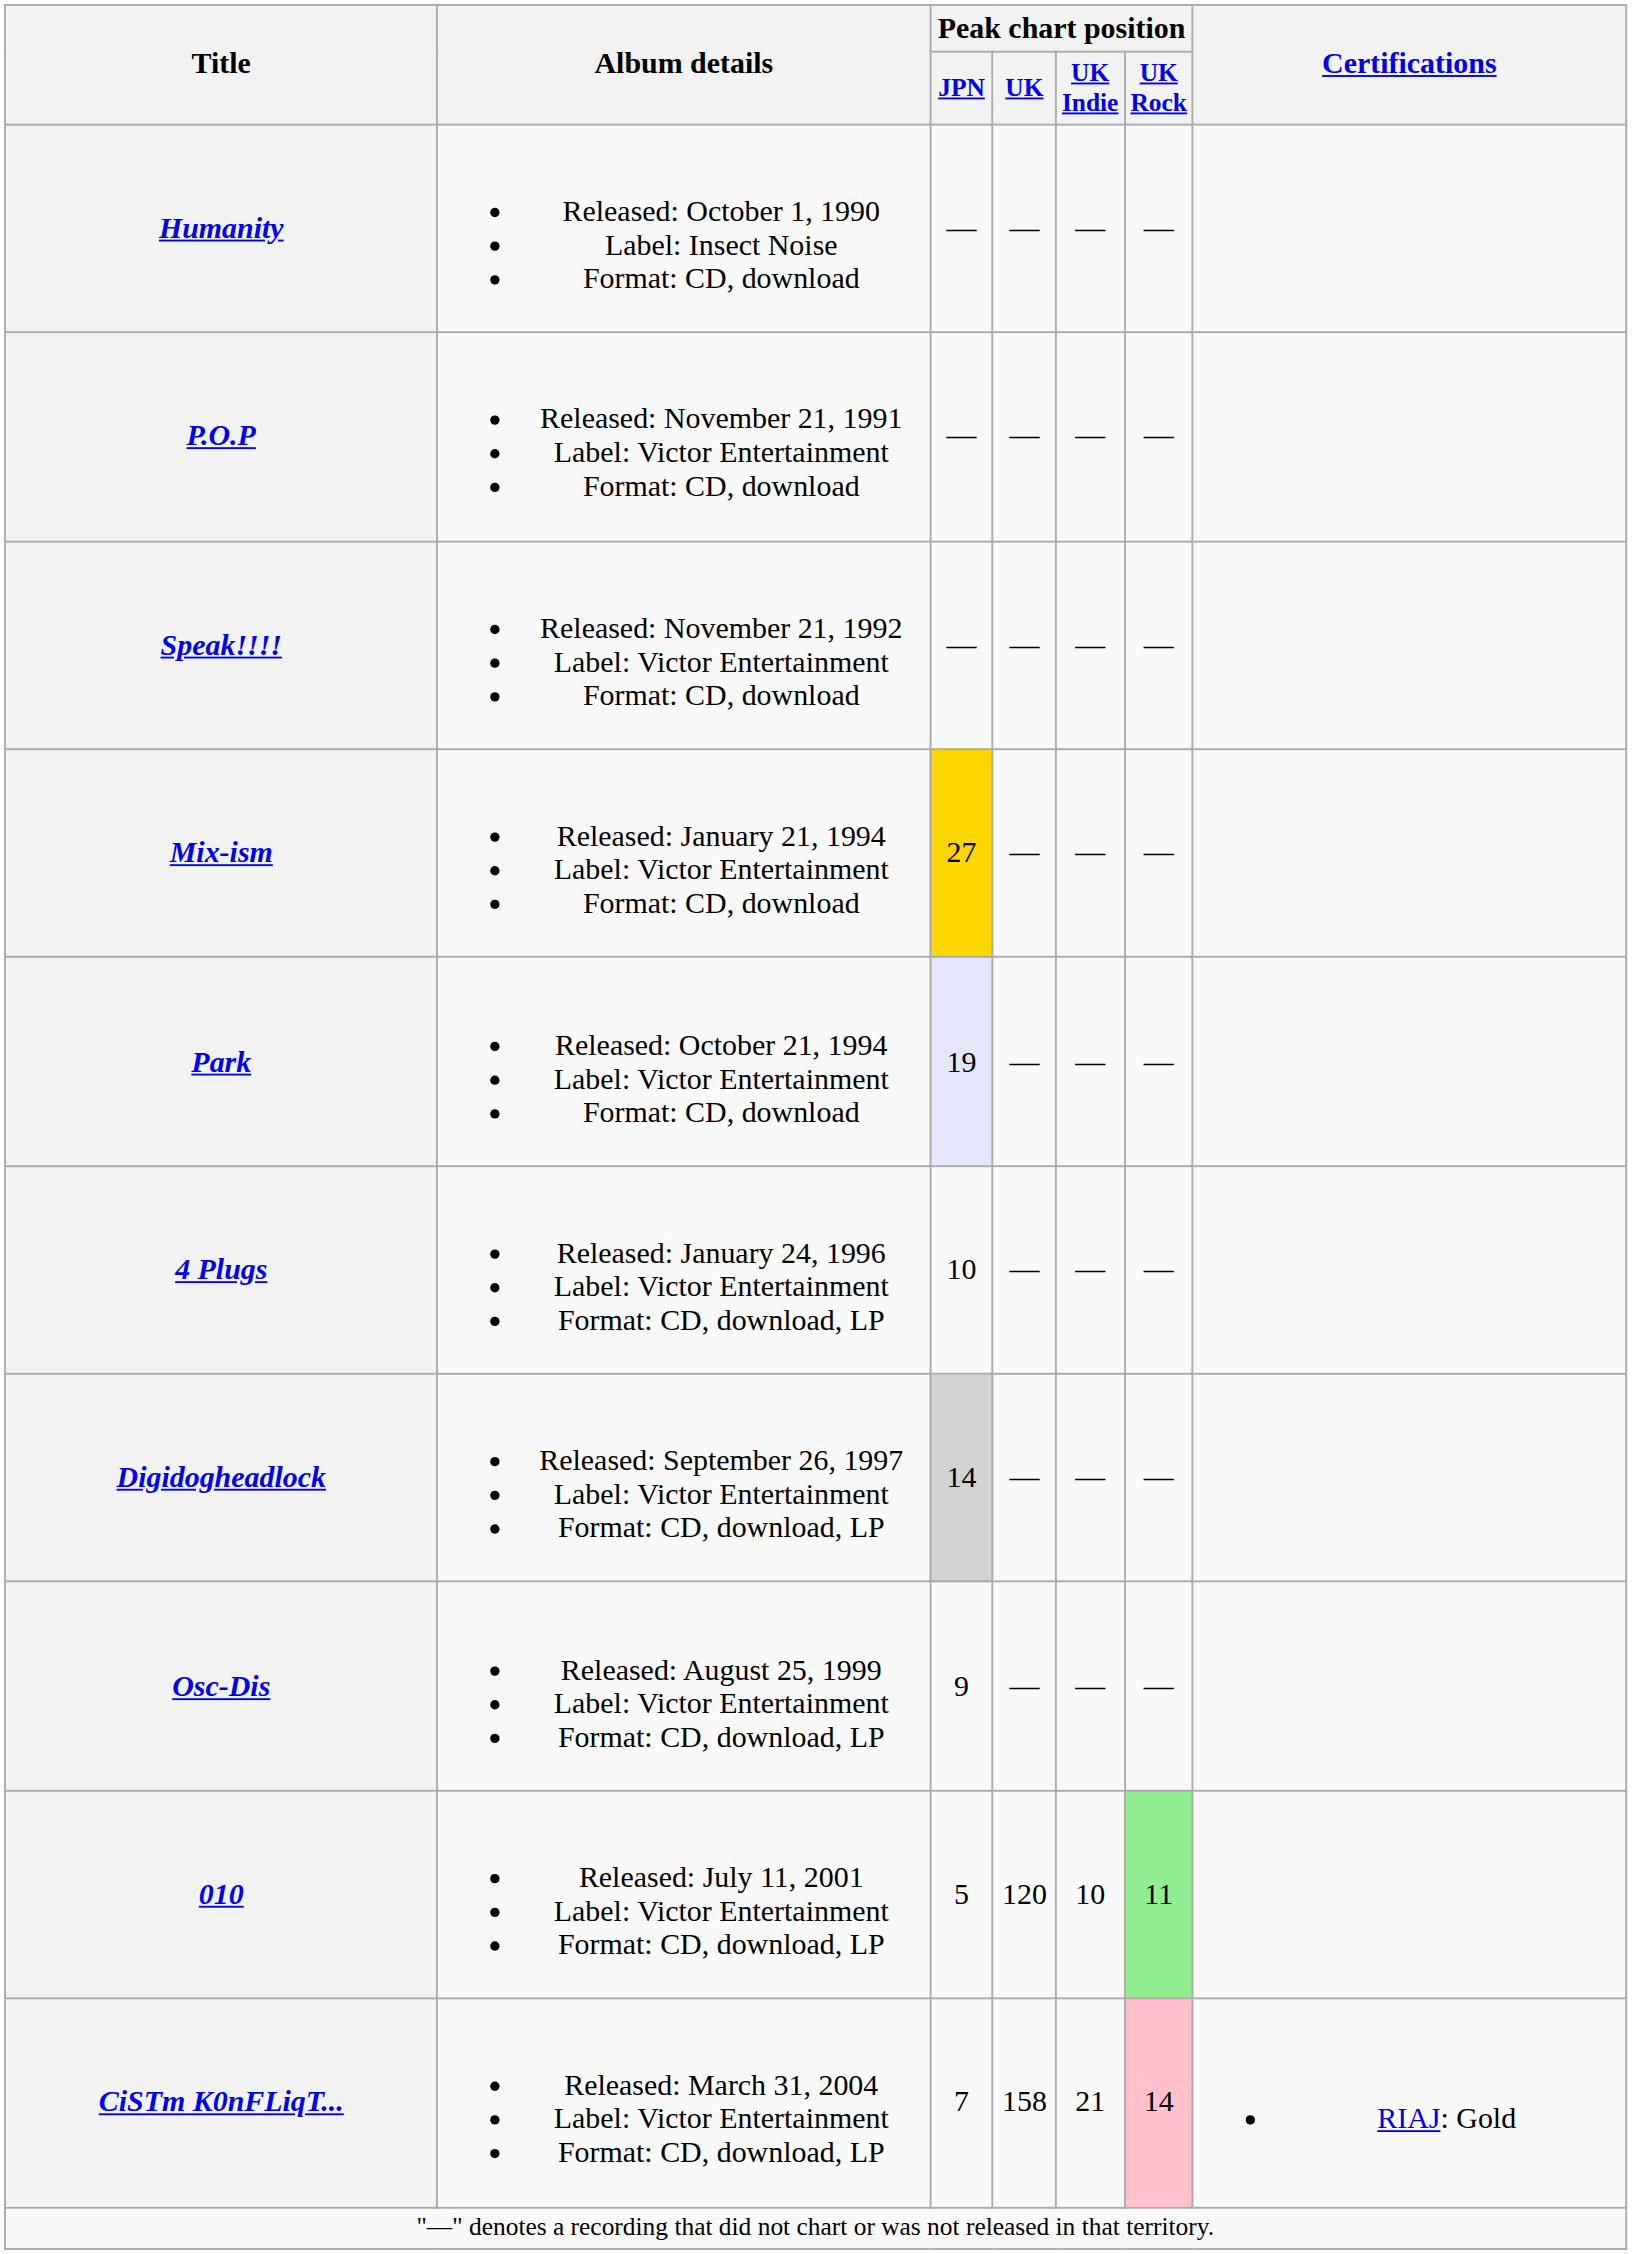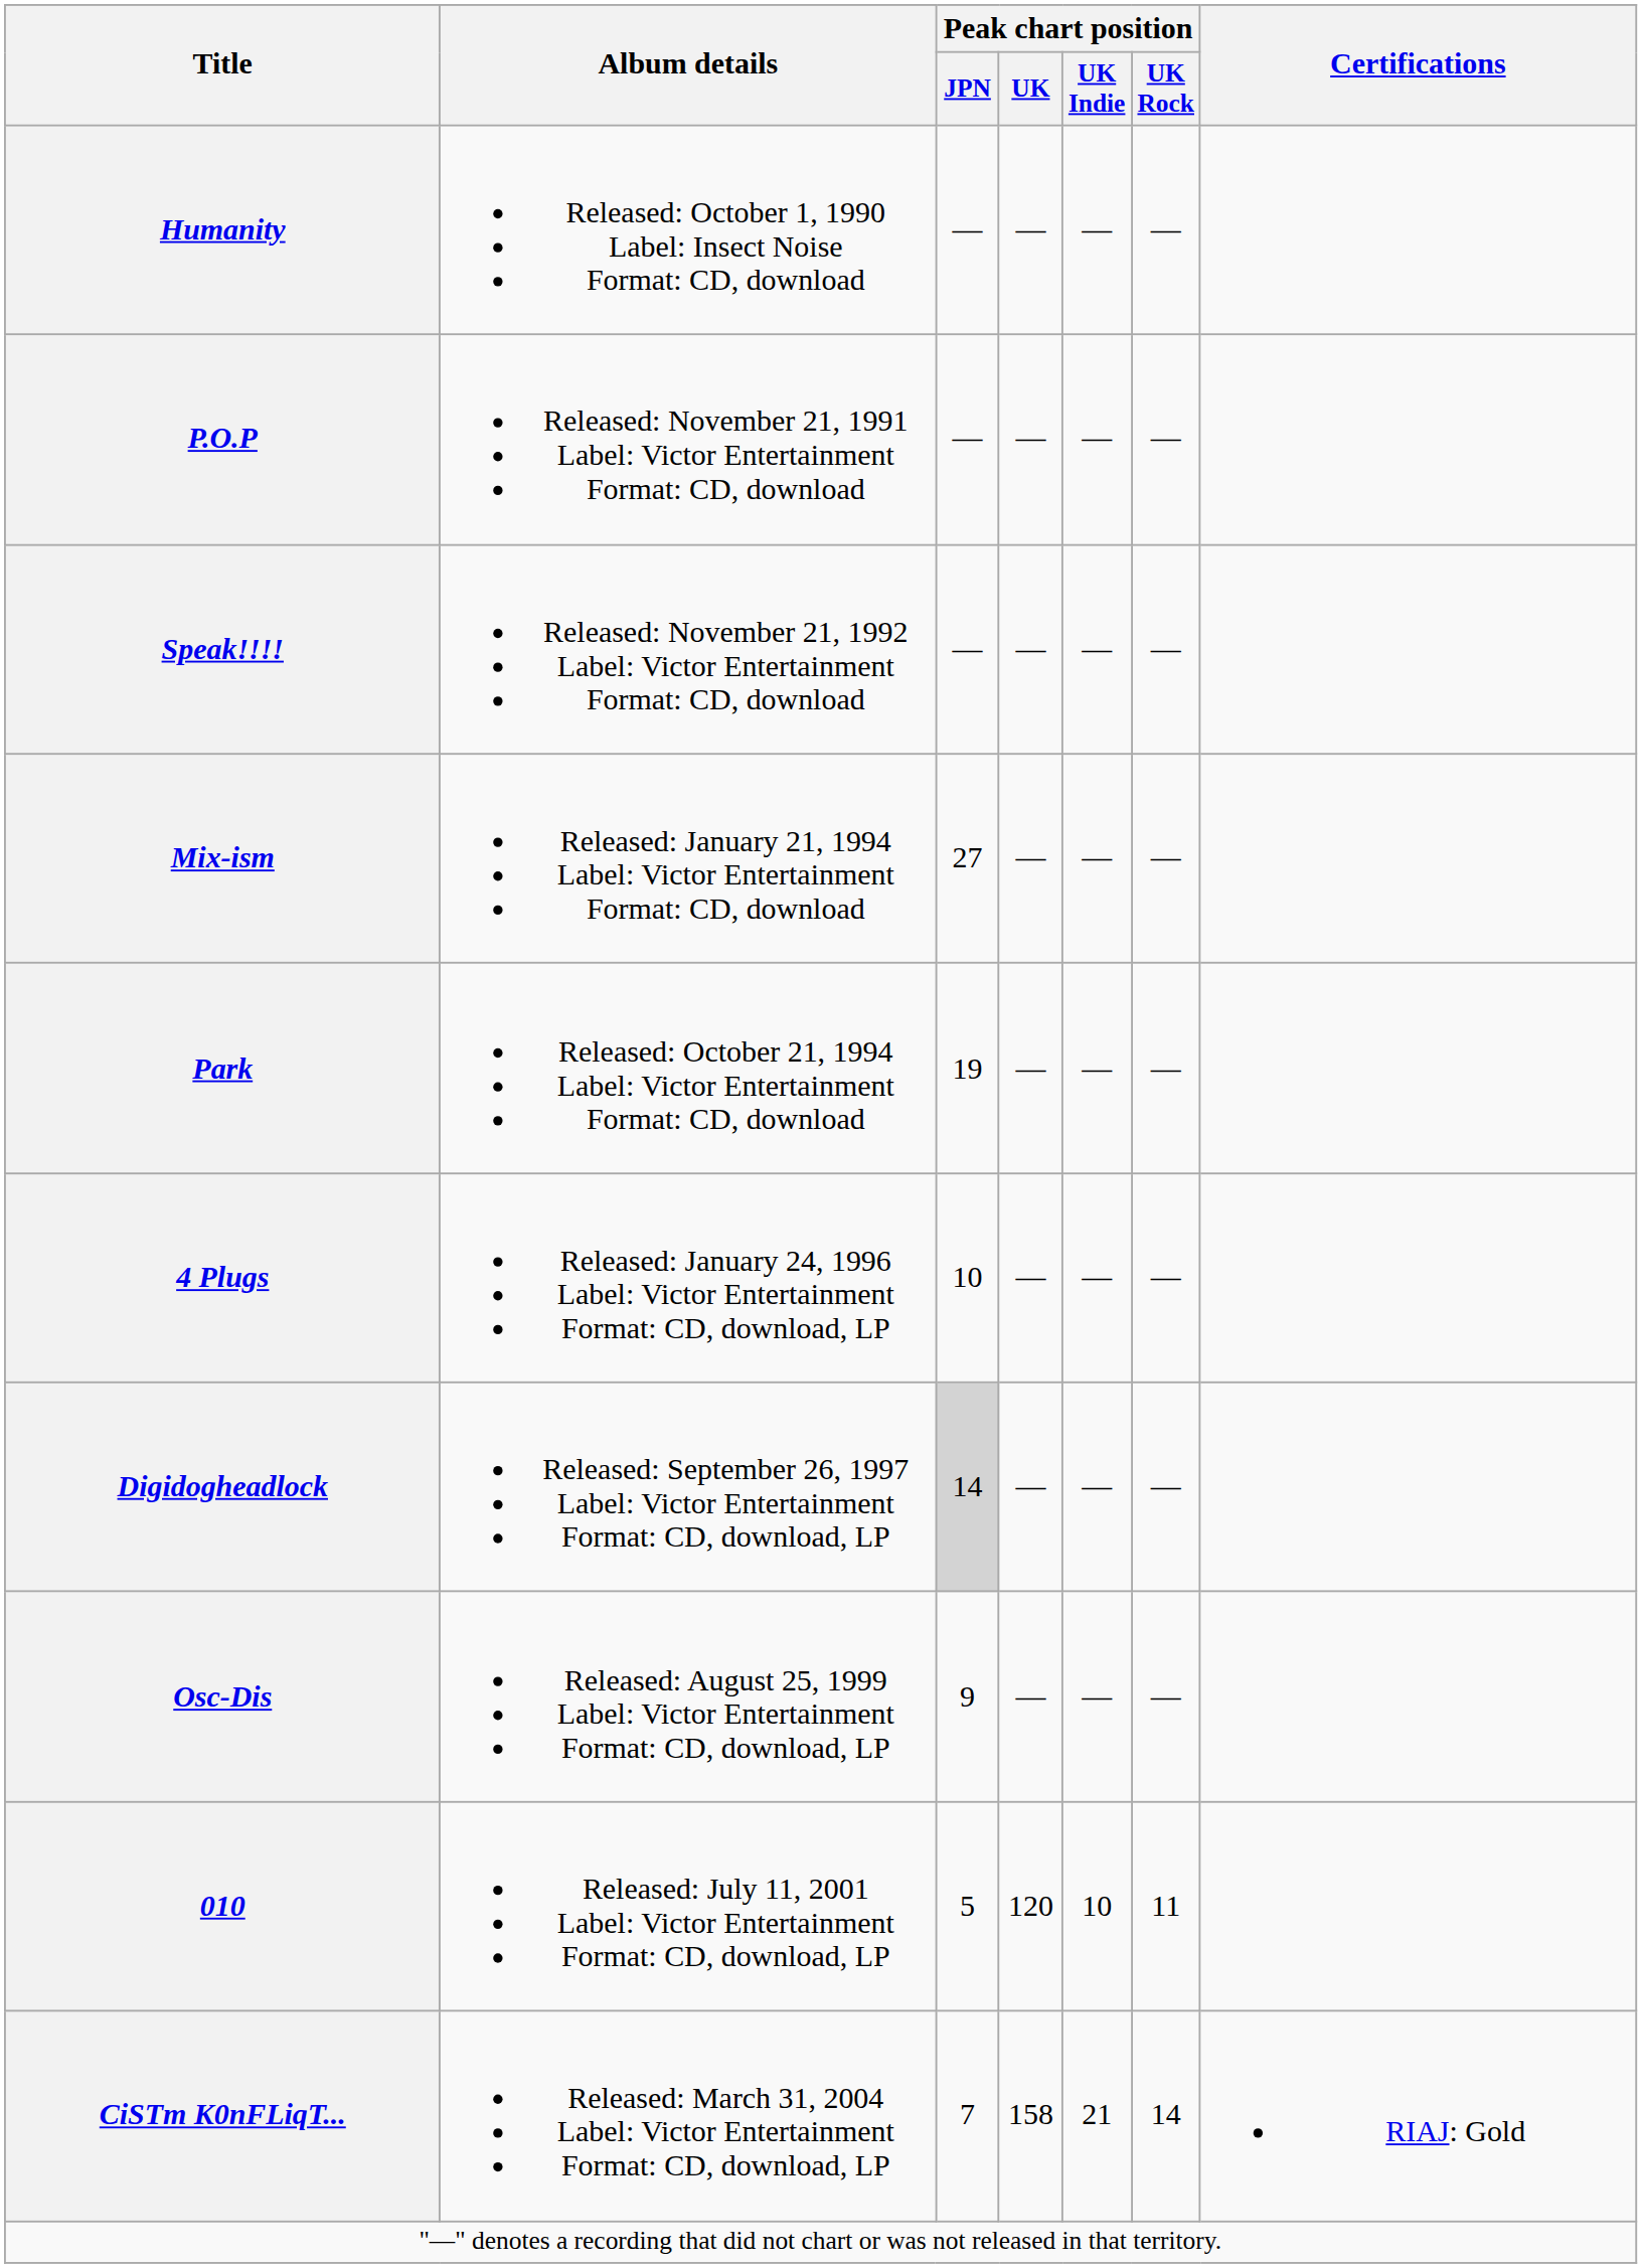Mix-ism | Peak chart position / JPN: gold background -> no background
Park | Peak chart position / JPN: lavender background -> no background
010 | Peak chart position / UK Rock: lightgreen background -> no background
CiSTm K0nFLiqT... | Peak chart position / UK Rock: pink background -> no background
